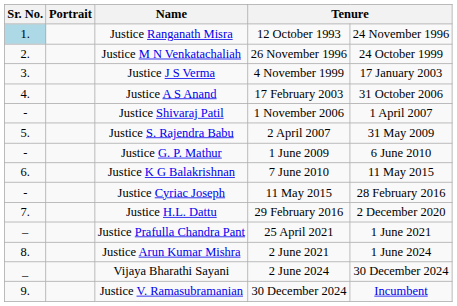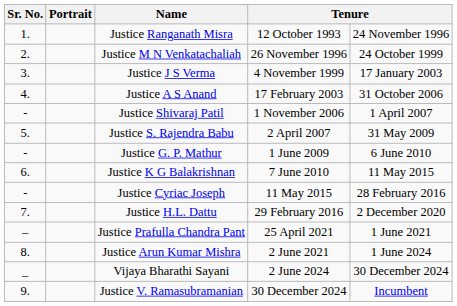Justice Ranganath Misra | Sr. No.: lightblue background -> no background
